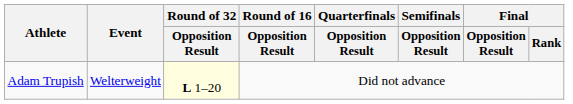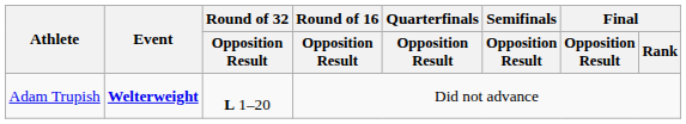Adam Trupish | Event: normal -> bold
Adam Trupish | Round of 32 / Opposition Result: lightyellow background -> no background
